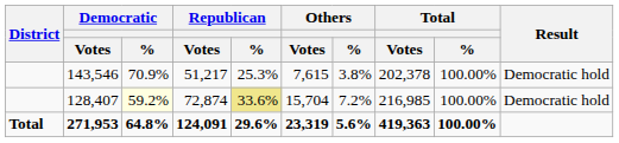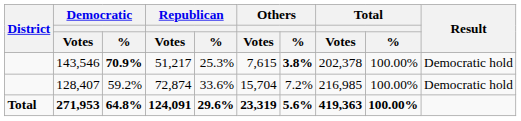143,546 | Democratic / %: normal -> bold
143,546 | Others / %: normal -> bold
128,407 | Democratic / %: lightyellow background -> no background
128,407 | Republican / %: khaki background -> no background
